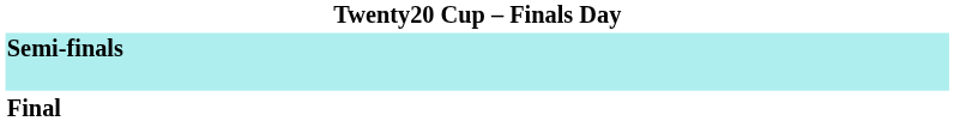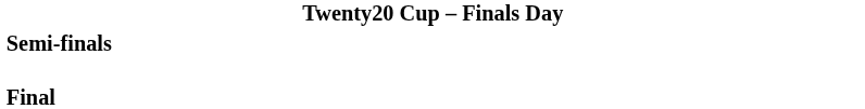row 2 | column 1: paleturquoise background -> no background
